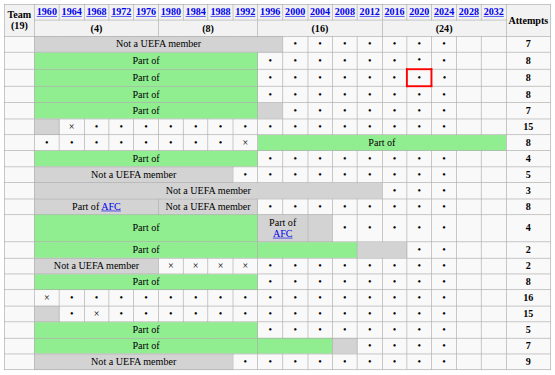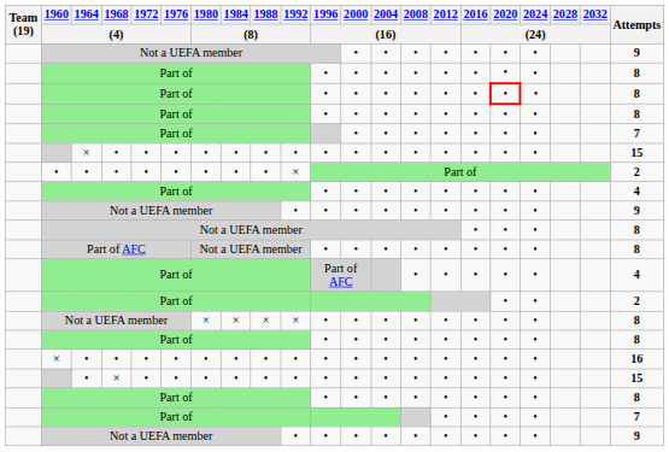row 3 | Attempts: 7 -> 9
row 9 | Attempts: 8 -> 2
row 11 | Attempts: 5 -> 9
row 12 | Attempts: 3 -> 8
row 16 | Attempts: 2 -> 8
row 20 | Attempts: 5 -> 8
